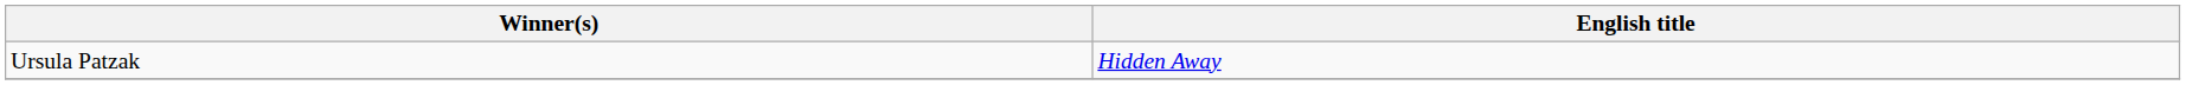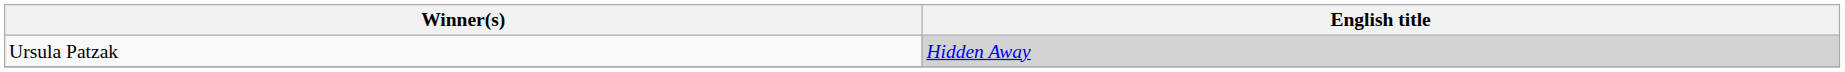Ursula Patzak | English title: no background -> lightgrey background
